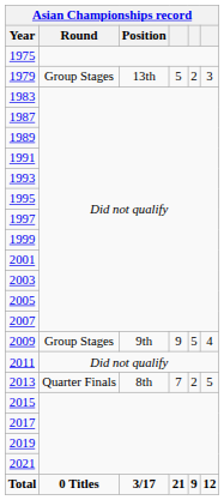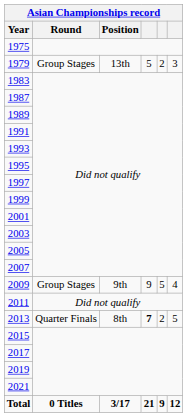2013 | column 4: normal -> bold
